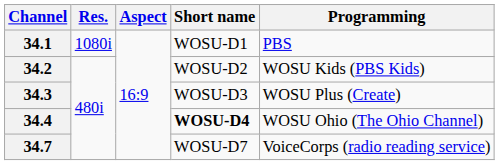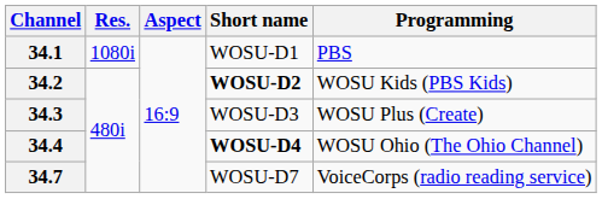34.2 | Short name: normal -> bold
